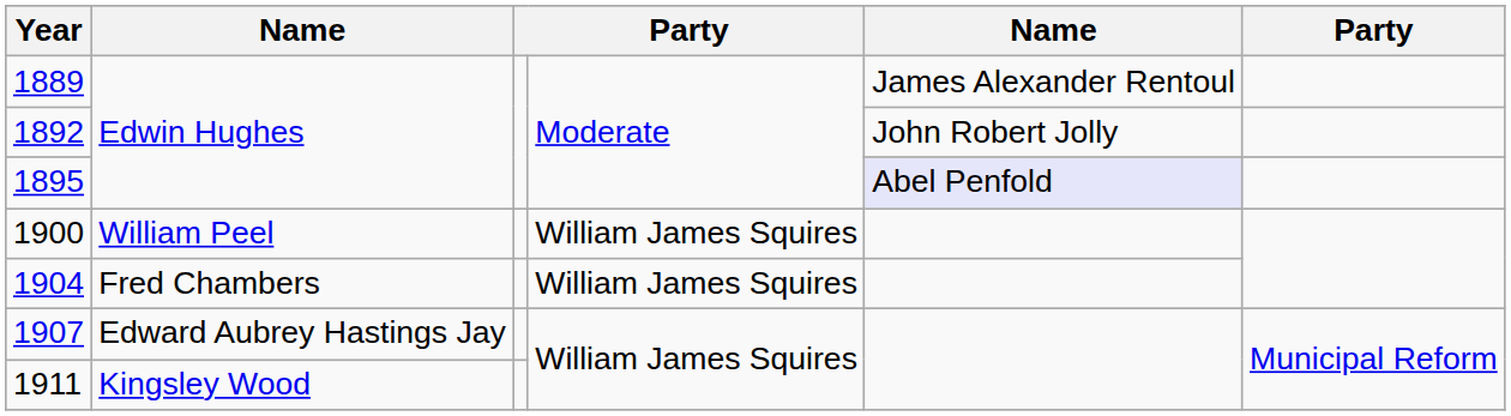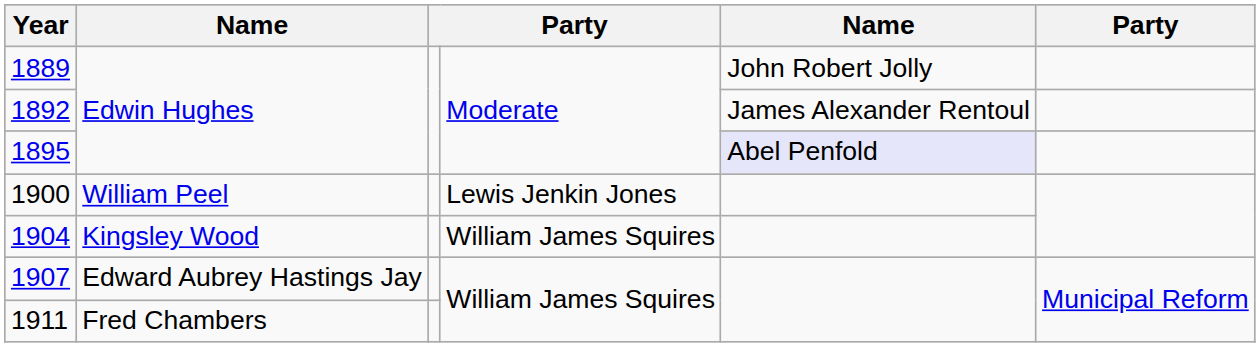1889 | column 5: James Alexander Rentoul -> John Robert Jolly
1892 | column 5: John Robert Jolly -> James Alexander Rentoul
1900 | column 4: William James Squires -> Lewis Jenkin Jones
1904 | column 2: Fred Chambers -> Kingsley Wood
1911 | column 2: Kingsley Wood -> Fred Chambers
